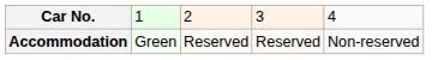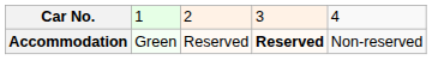Accommodation | column 4: normal -> bold
